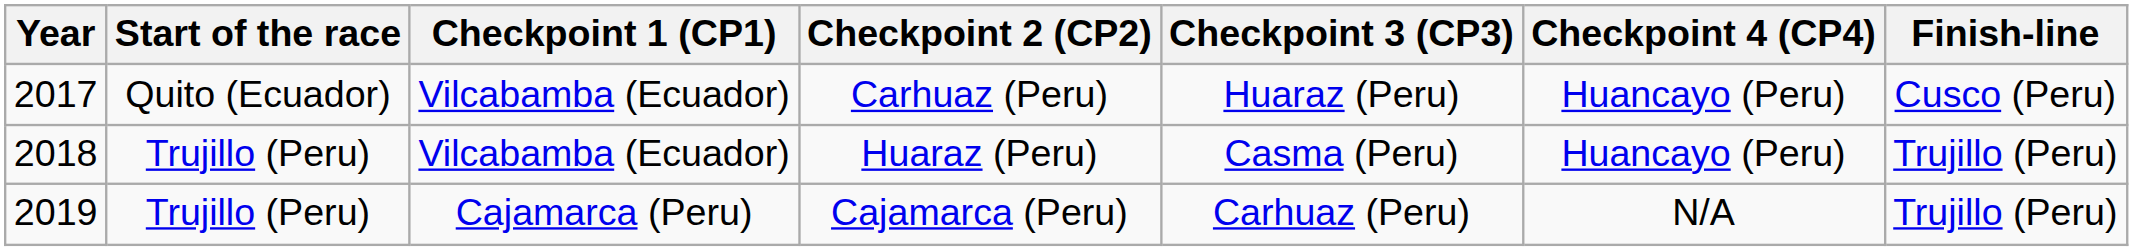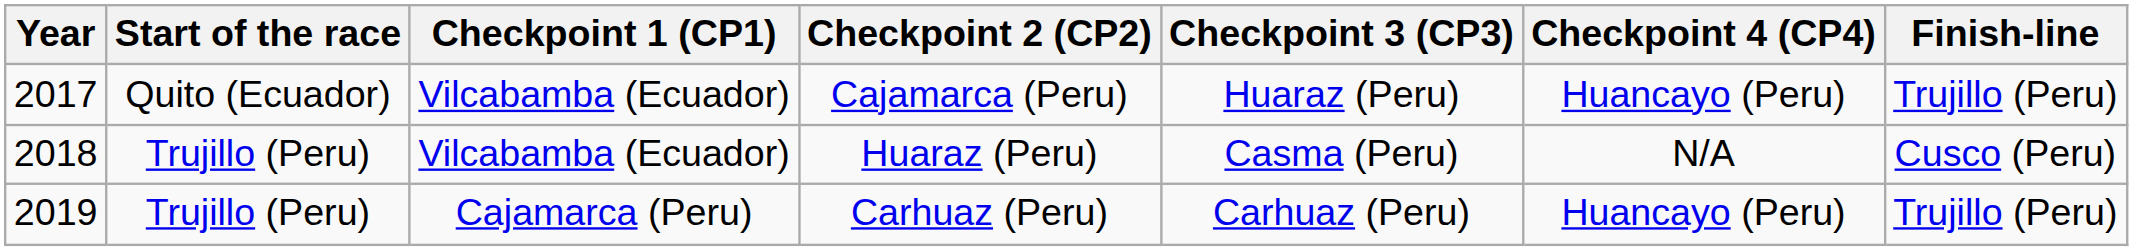row 2 | Checkpoint 2 (CP2): Carhuaz (Peru) -> Cajamarca (Peru)
row 2 | Finish-line: Cusco (Peru) -> Trujillo (Peru)
row 3 | Checkpoint 4 (CP4): Huancayo (Peru) -> N/A
row 3 | Finish-line: Trujillo (Peru) -> Cusco (Peru)
row 4 | Checkpoint 2 (CP2): Cajamarca (Peru) -> Carhuaz (Peru)
row 4 | Checkpoint 4 (CP4): N/A -> Huancayo (Peru)
